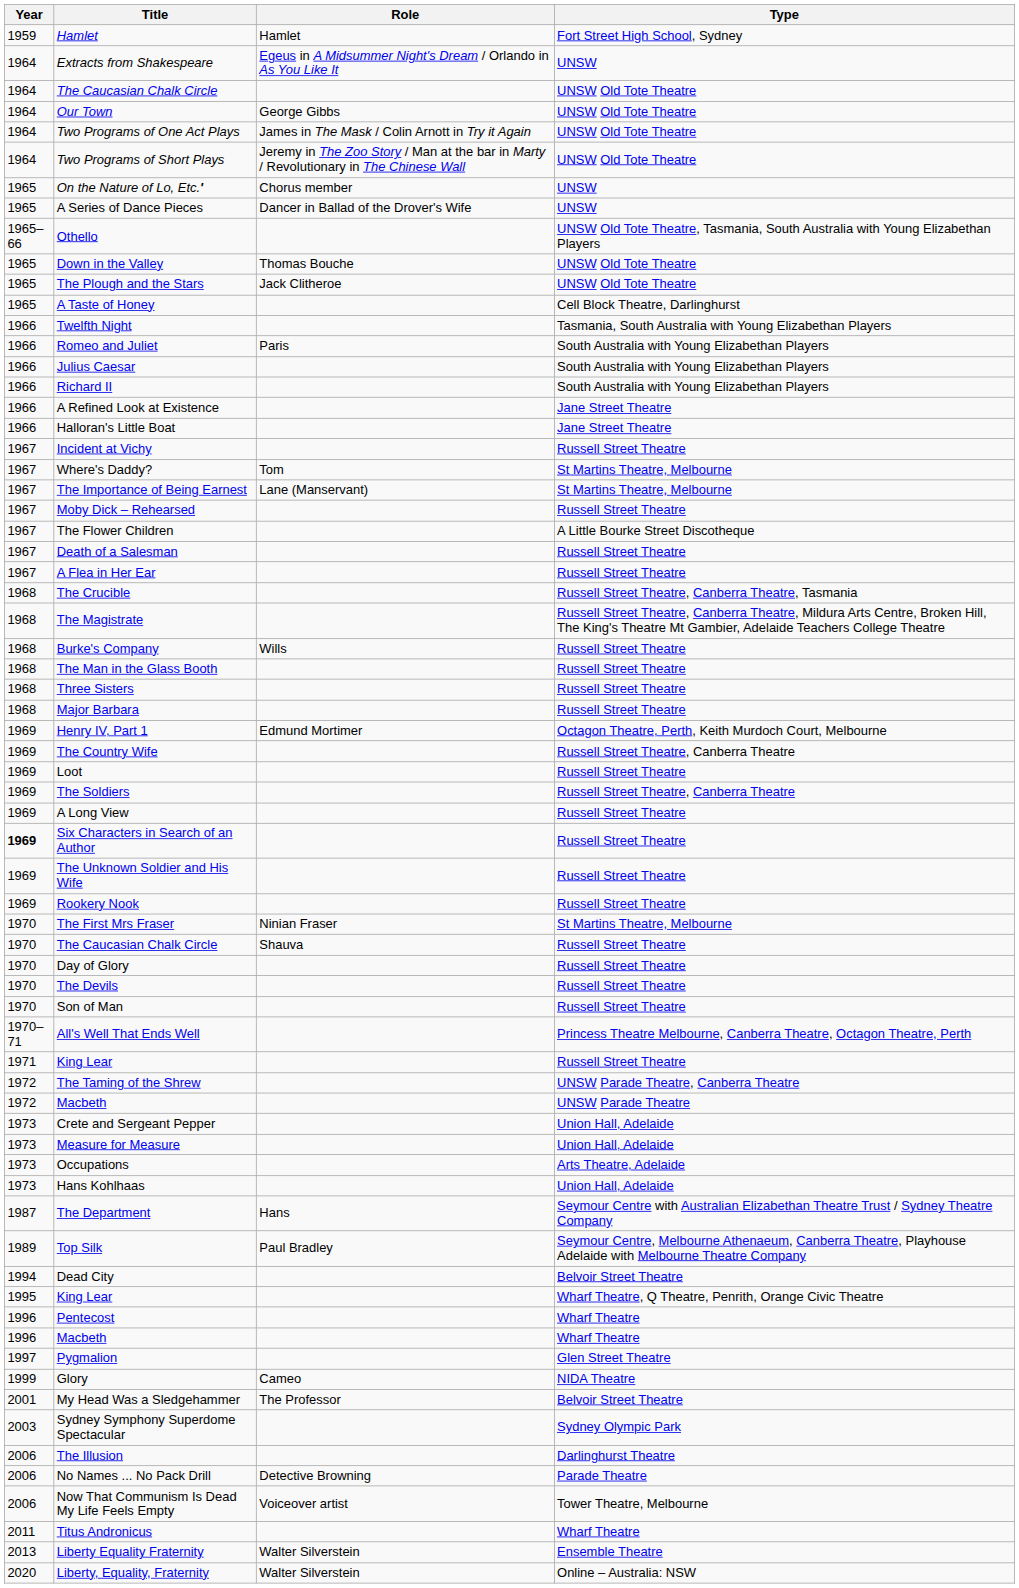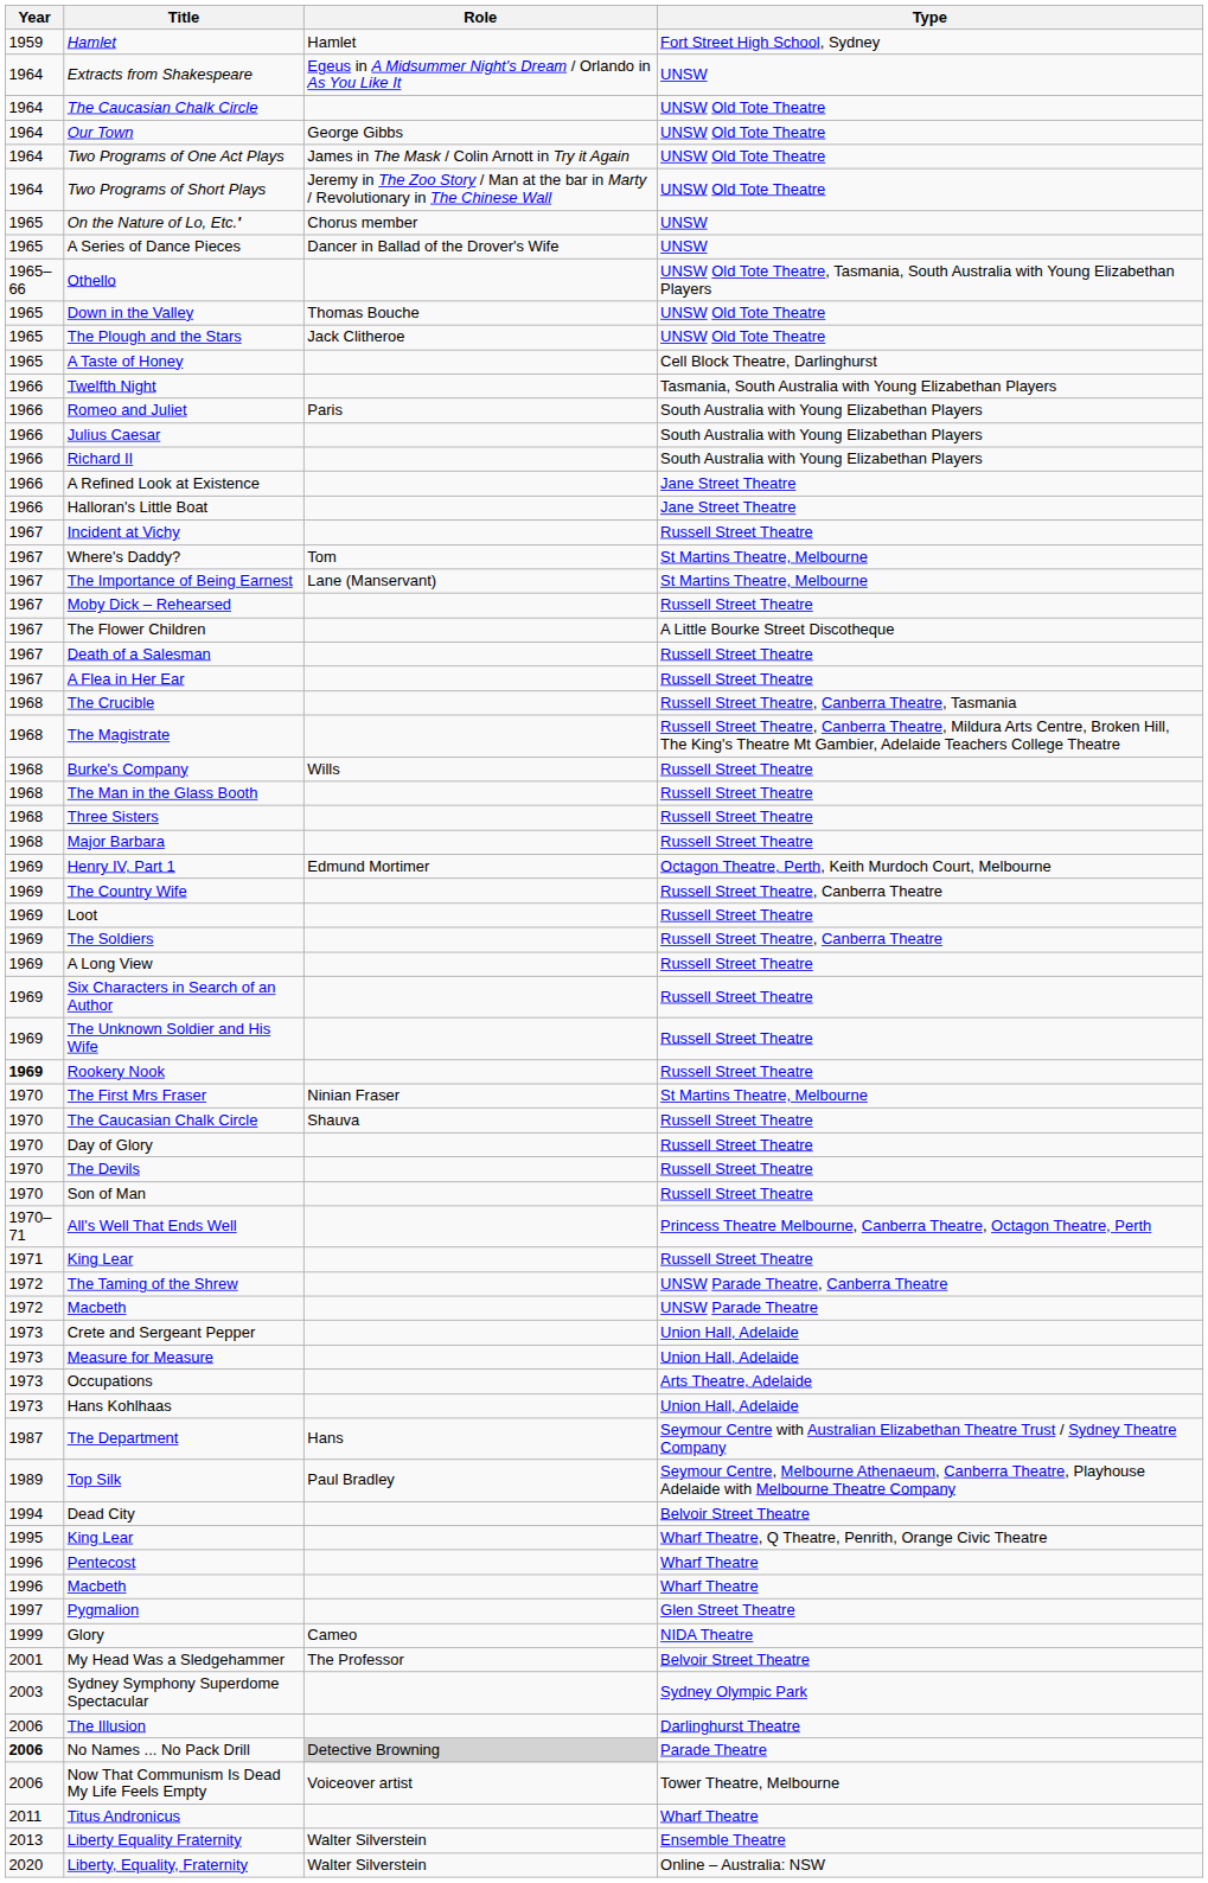Six Characters in Search of an Author | Year: bold -> normal
Rookery Nook | Year: normal -> bold
No Names ... No Pack Drill | Year: normal -> bold
No Names ... No Pack Drill | Role: no background -> lightgrey background
